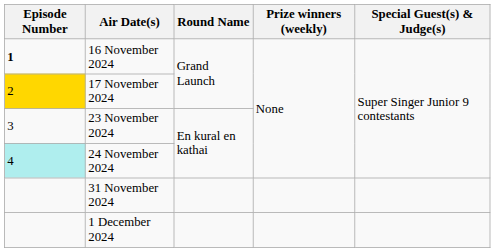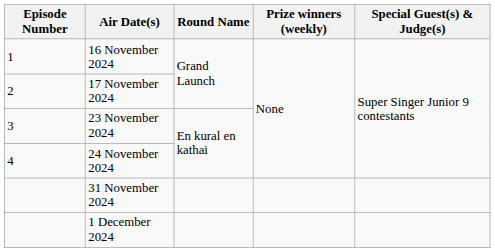16 November 2024 | Episode Number: bold -> normal
17 November 2024 | Episode Number: gold background -> no background
24 November 2024 | Episode Number: paleturquoise background -> no background
